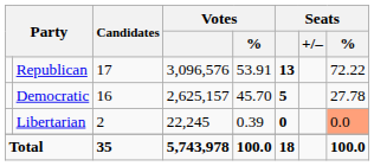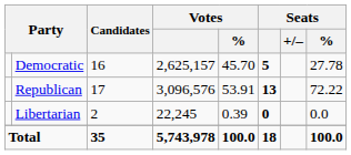rows swapped: Republican <-> Democratic
Libertarian | Seats / %: lightsalmon background -> no background
